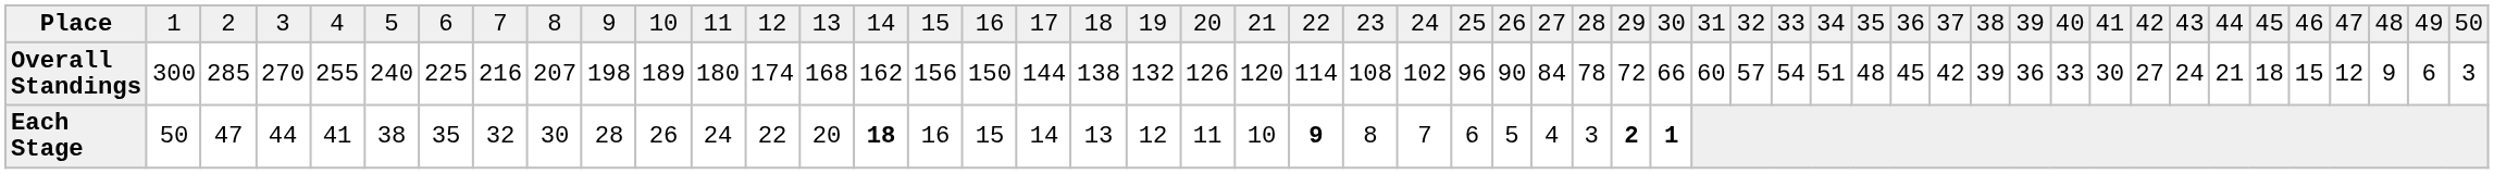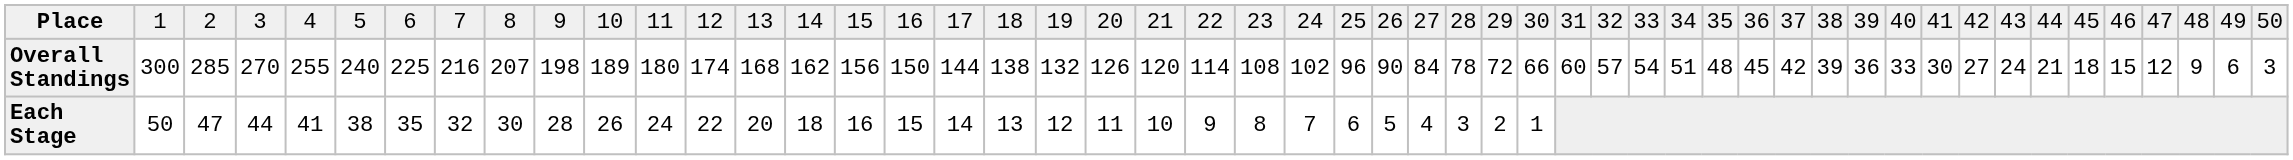Each Stage | column 15: bold -> normal
Each Stage | column 23: bold -> normal
Each Stage | column 30: bold -> normal
Each Stage | column 31: bold -> normal
